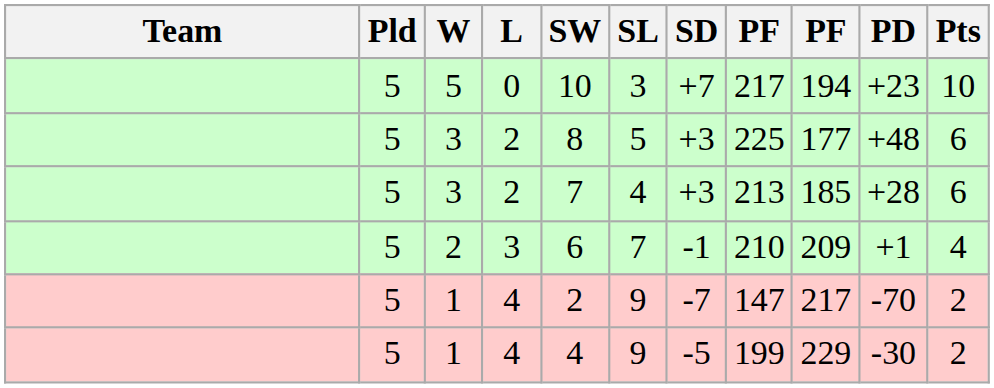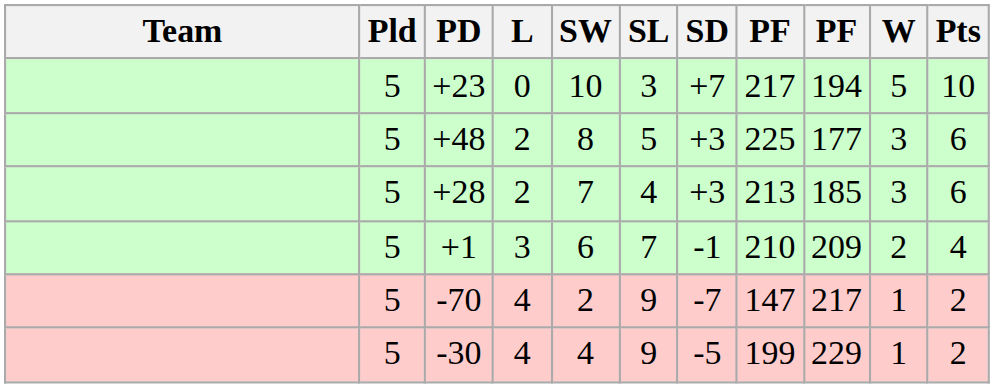columns swapped: W <-> PD
